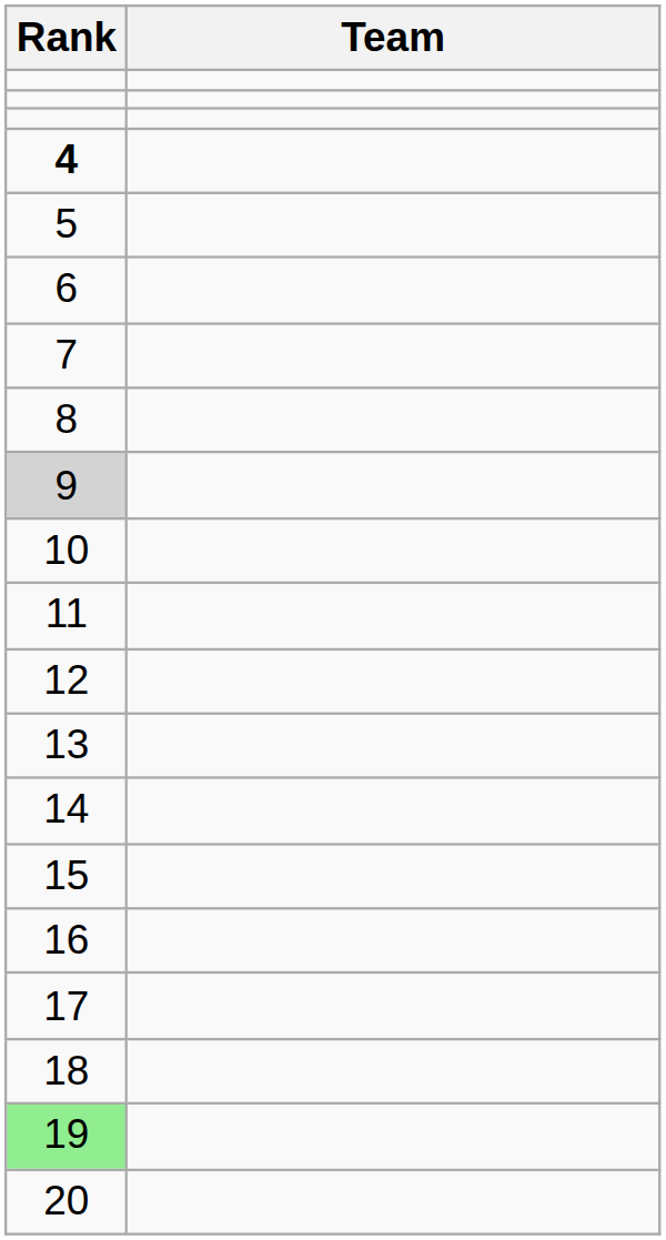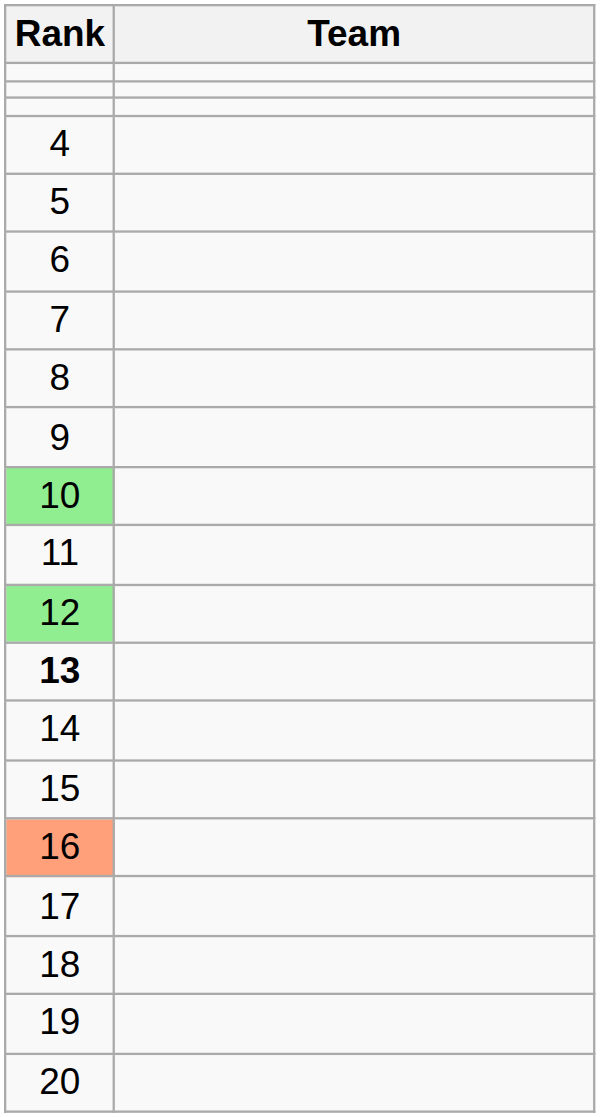row 5 | Rank: bold -> normal
row 10 | Rank: lightgrey background -> no background
row 11 | Rank: no background -> lightgreen background
row 13 | Rank: no background -> lightgreen background
row 14 | Rank: normal -> bold
row 17 | Rank: no background -> lightsalmon background
row 20 | Rank: lightgreen background -> no background
